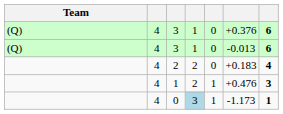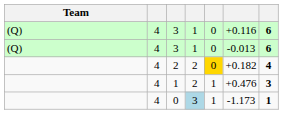row 2 | column 6: +0.376 -> +0.116
row 4 | column 5: no background -> gold background
row 4 | column 6: +0.183 -> +0.182
